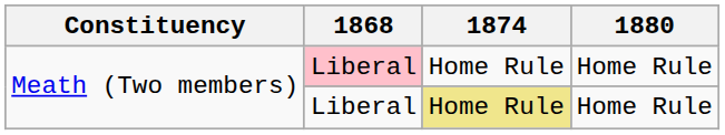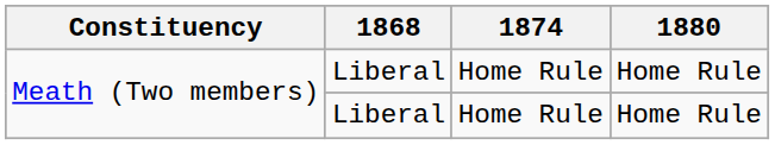row 2 | 1868: pink background -> no background
row 3 | 1874: khaki background -> no background
